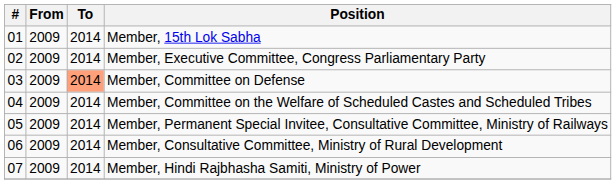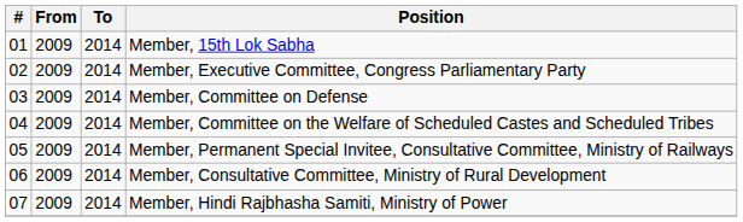Member, Committee on Defense | To: lightsalmon background -> no background
